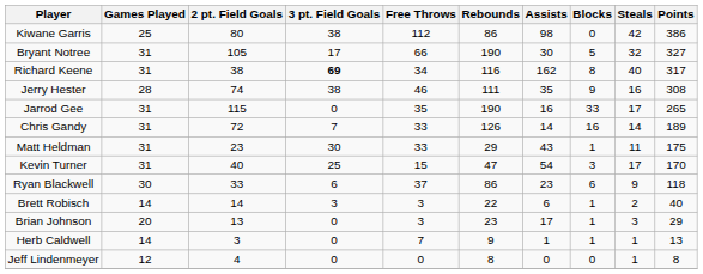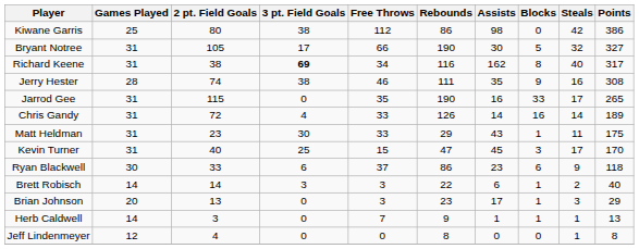Chris Gandy | 3 pt. Field Goals: 7 -> 4
Kevin Turner | Assists: 54 -> 45
